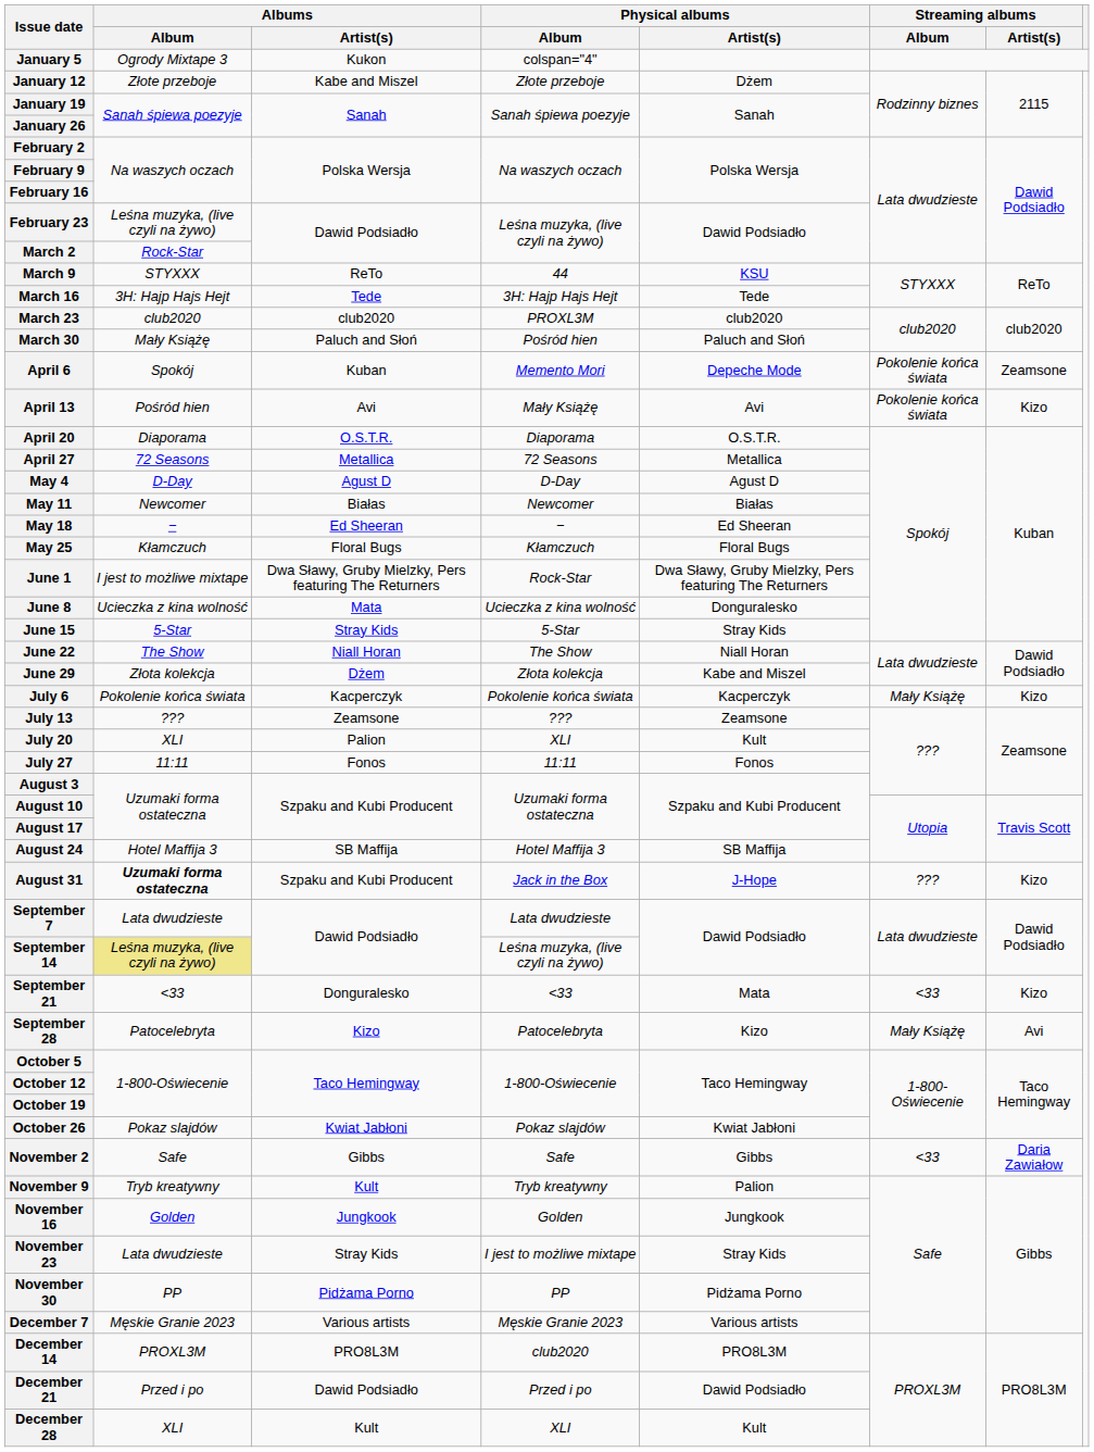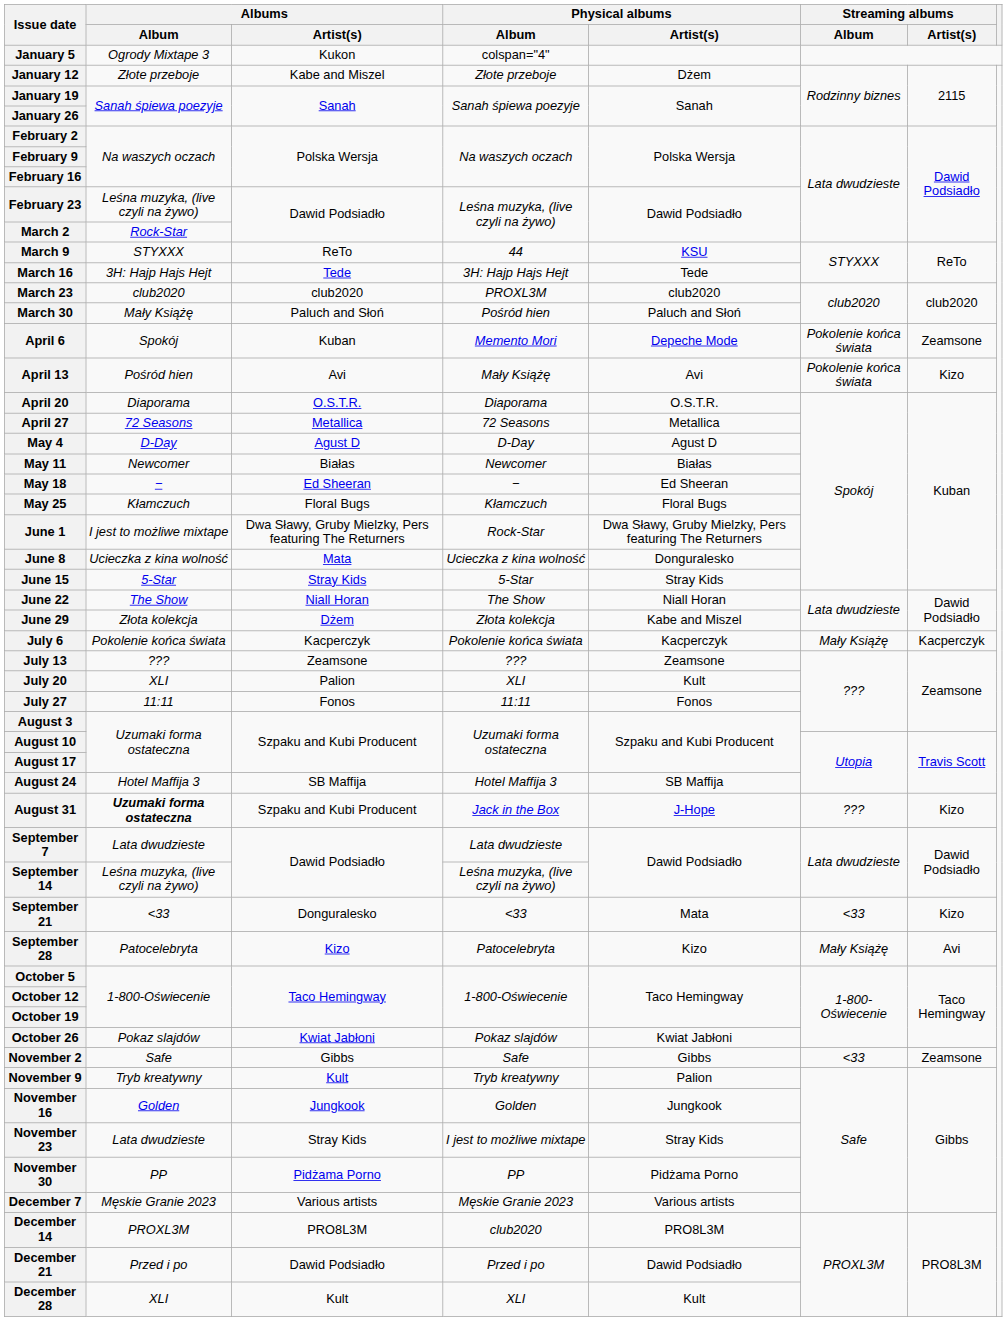July 6 | Streaming albums / Artist(s): Kizo -> Kacperczyk
September 14 | Albums / Album: khaki background -> no background
November 2 | Streaming albums / Artist(s): Daria Zawiałow -> Zeamsone
